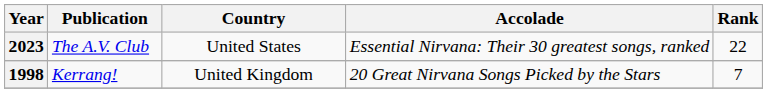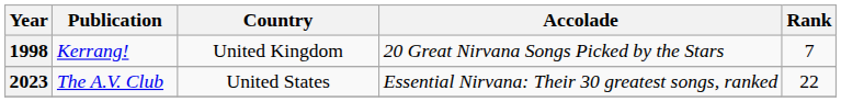rows swapped: 1998 <-> 2023
